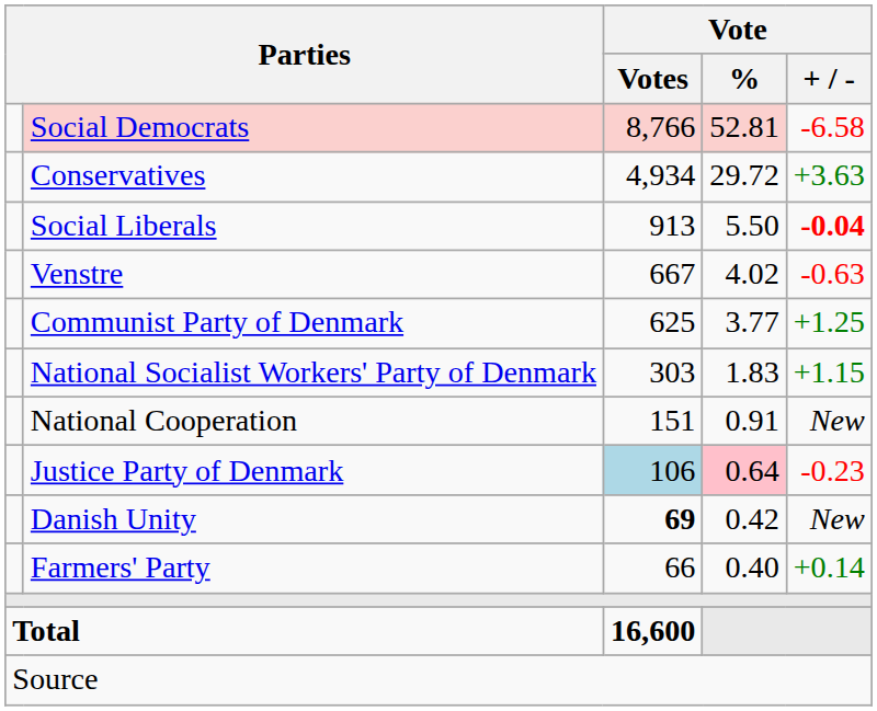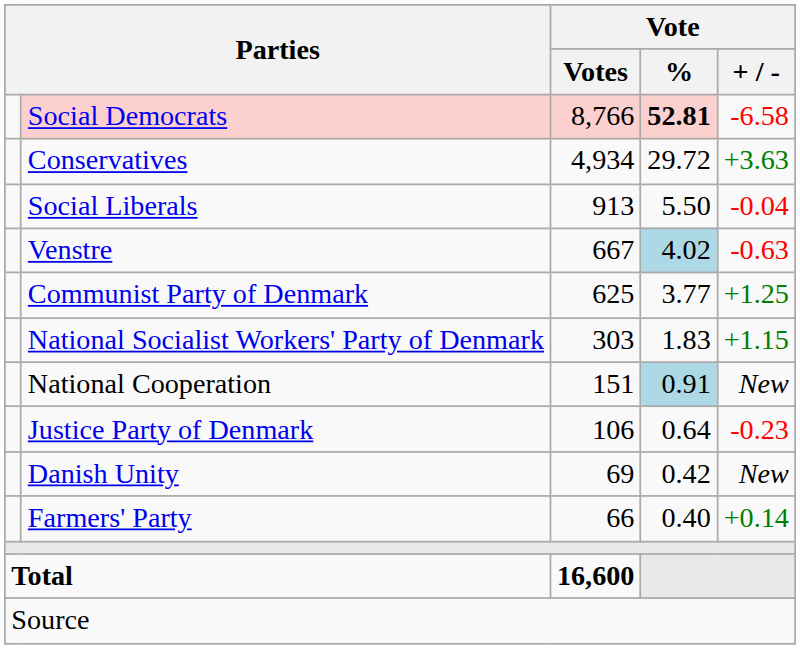Social Democrats | Vote / %: normal -> bold
Social Liberals | Vote / + / -: bold -> normal
Venstre | Vote / %: no background -> lightblue background
National Cooperation | Vote / %: no background -> lightblue background
Justice Party of Denmark | Vote / Votes: lightblue background -> no background
Justice Party of Denmark | Vote / %: pink background -> no background
Danish Unity | Vote / Votes: bold -> normal
